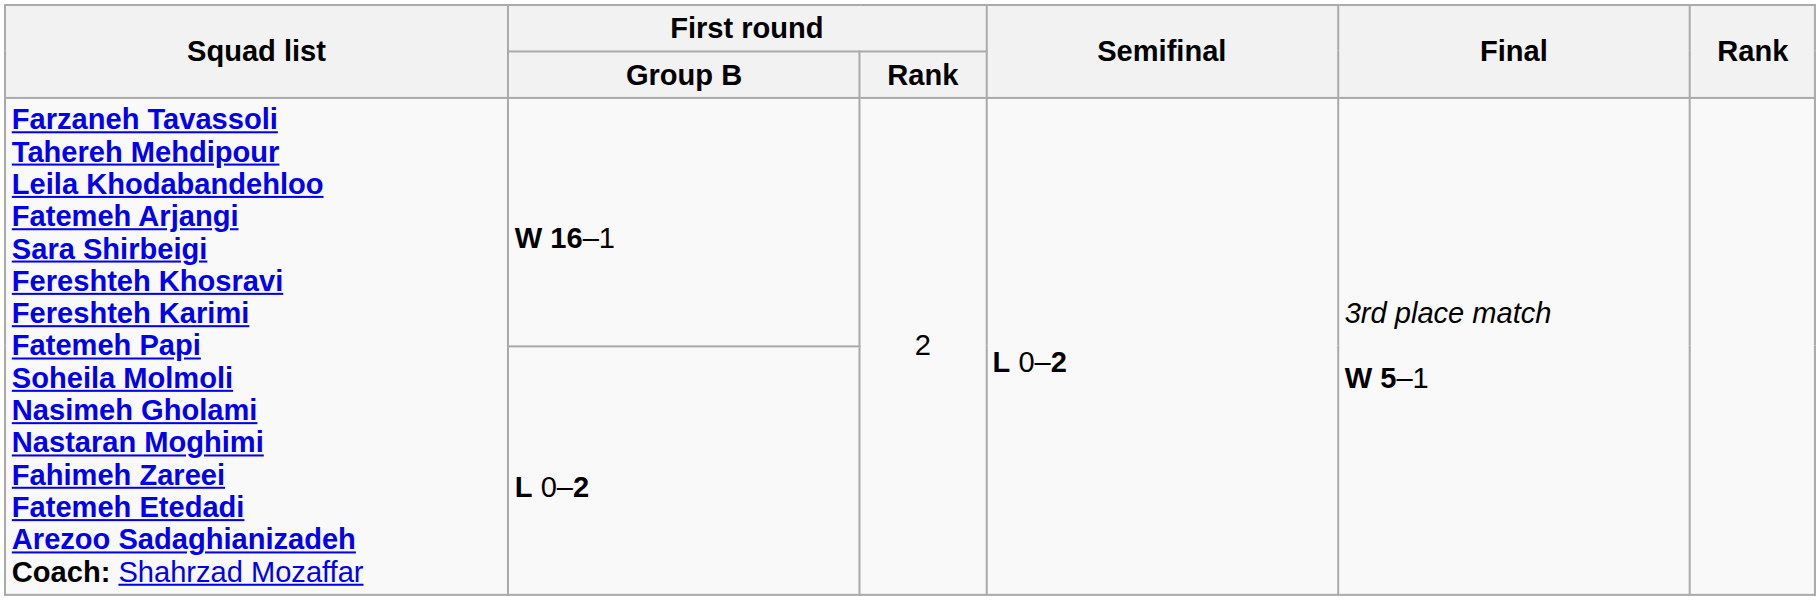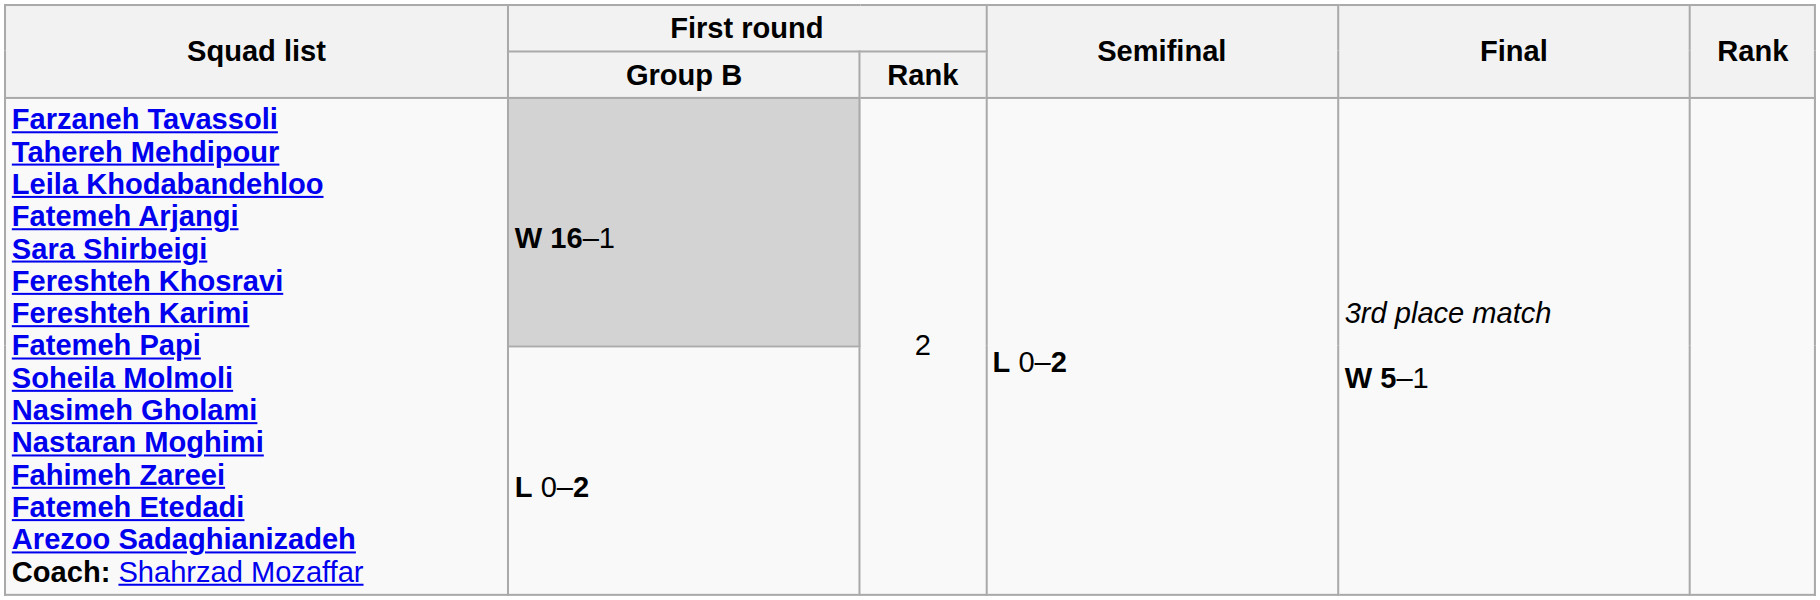W 16–1 | First round / Group B: no background -> lightgrey background
